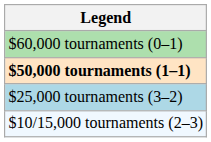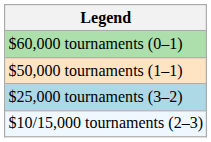row 3 | column 1: bold -> normal
